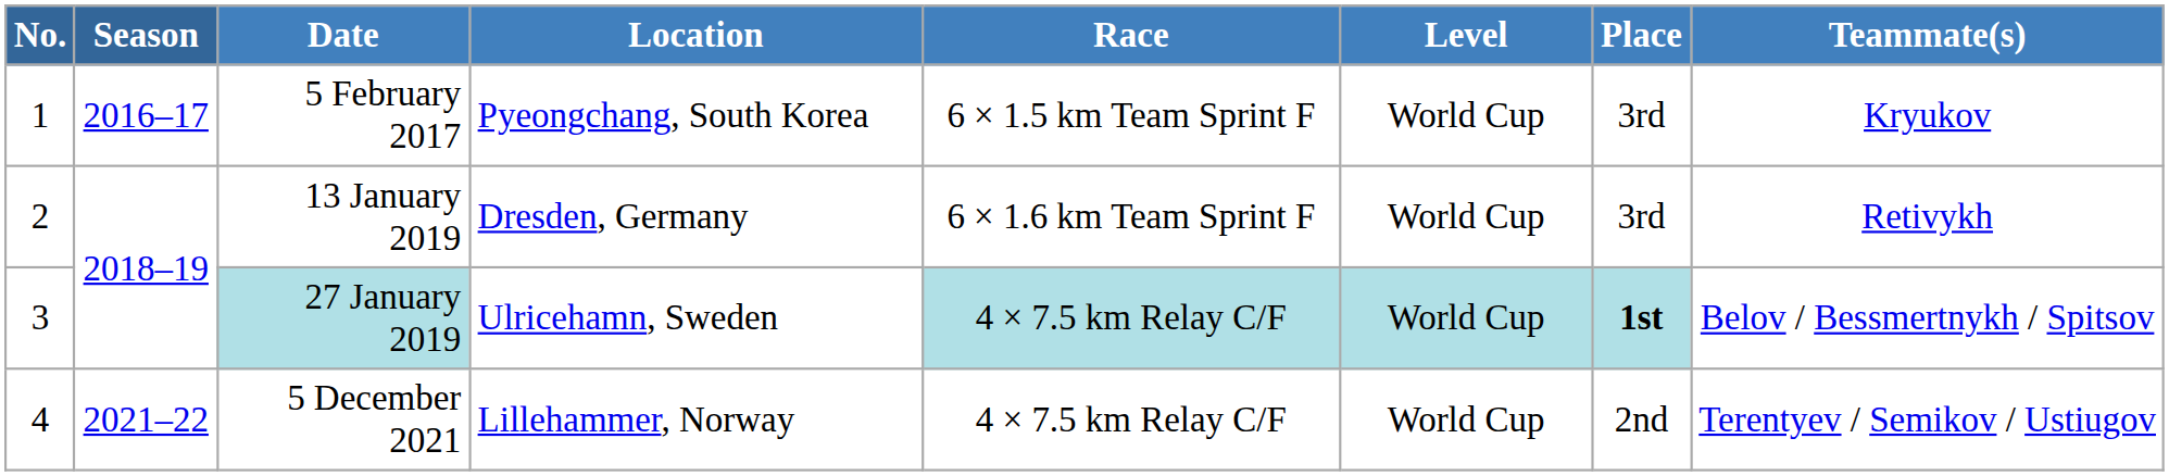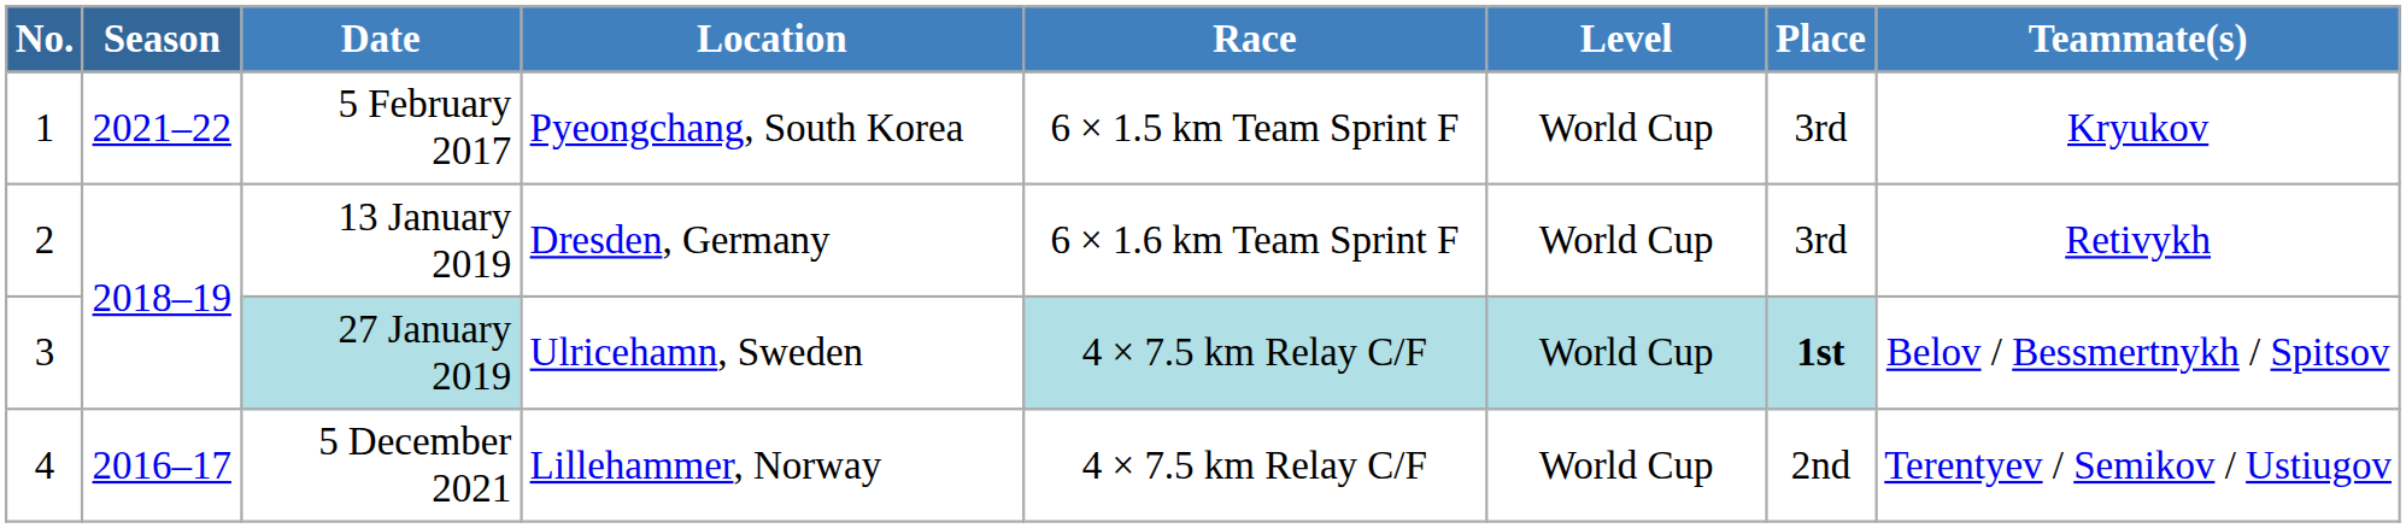5 February 2017 | Season: 2016–17 -> 2021–22
5 December 2021 | Season: 2021–22 -> 2016–17
